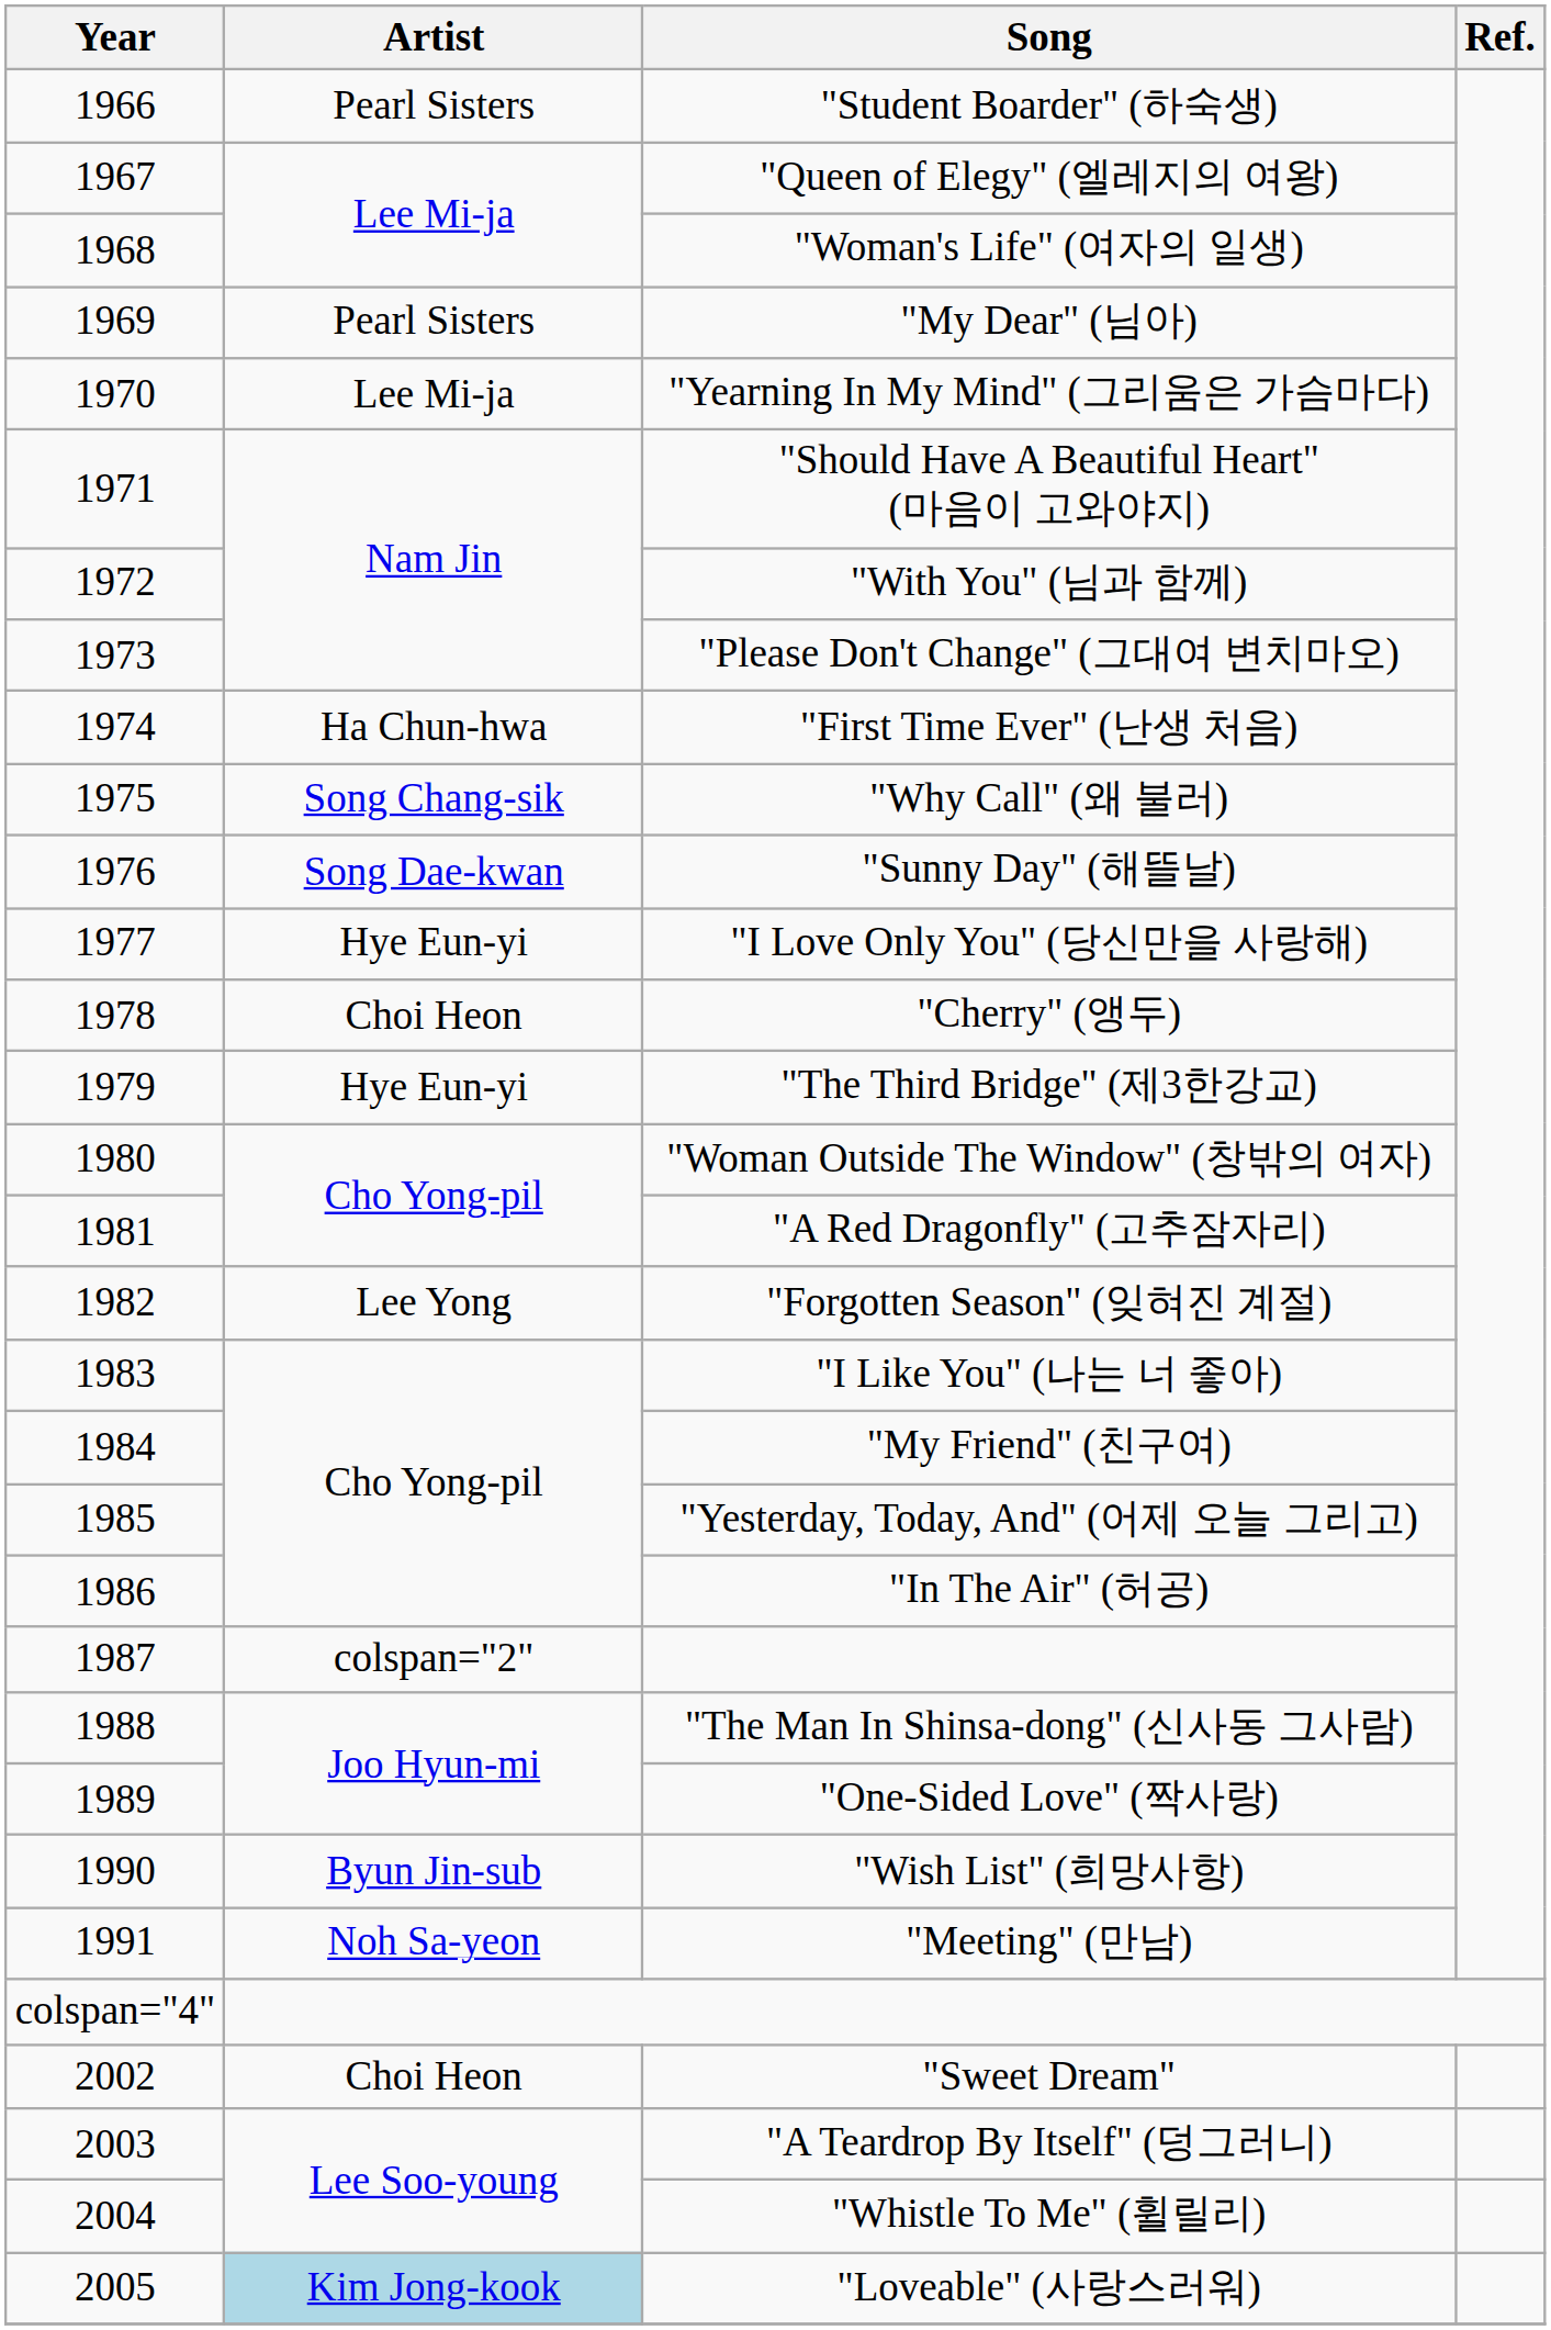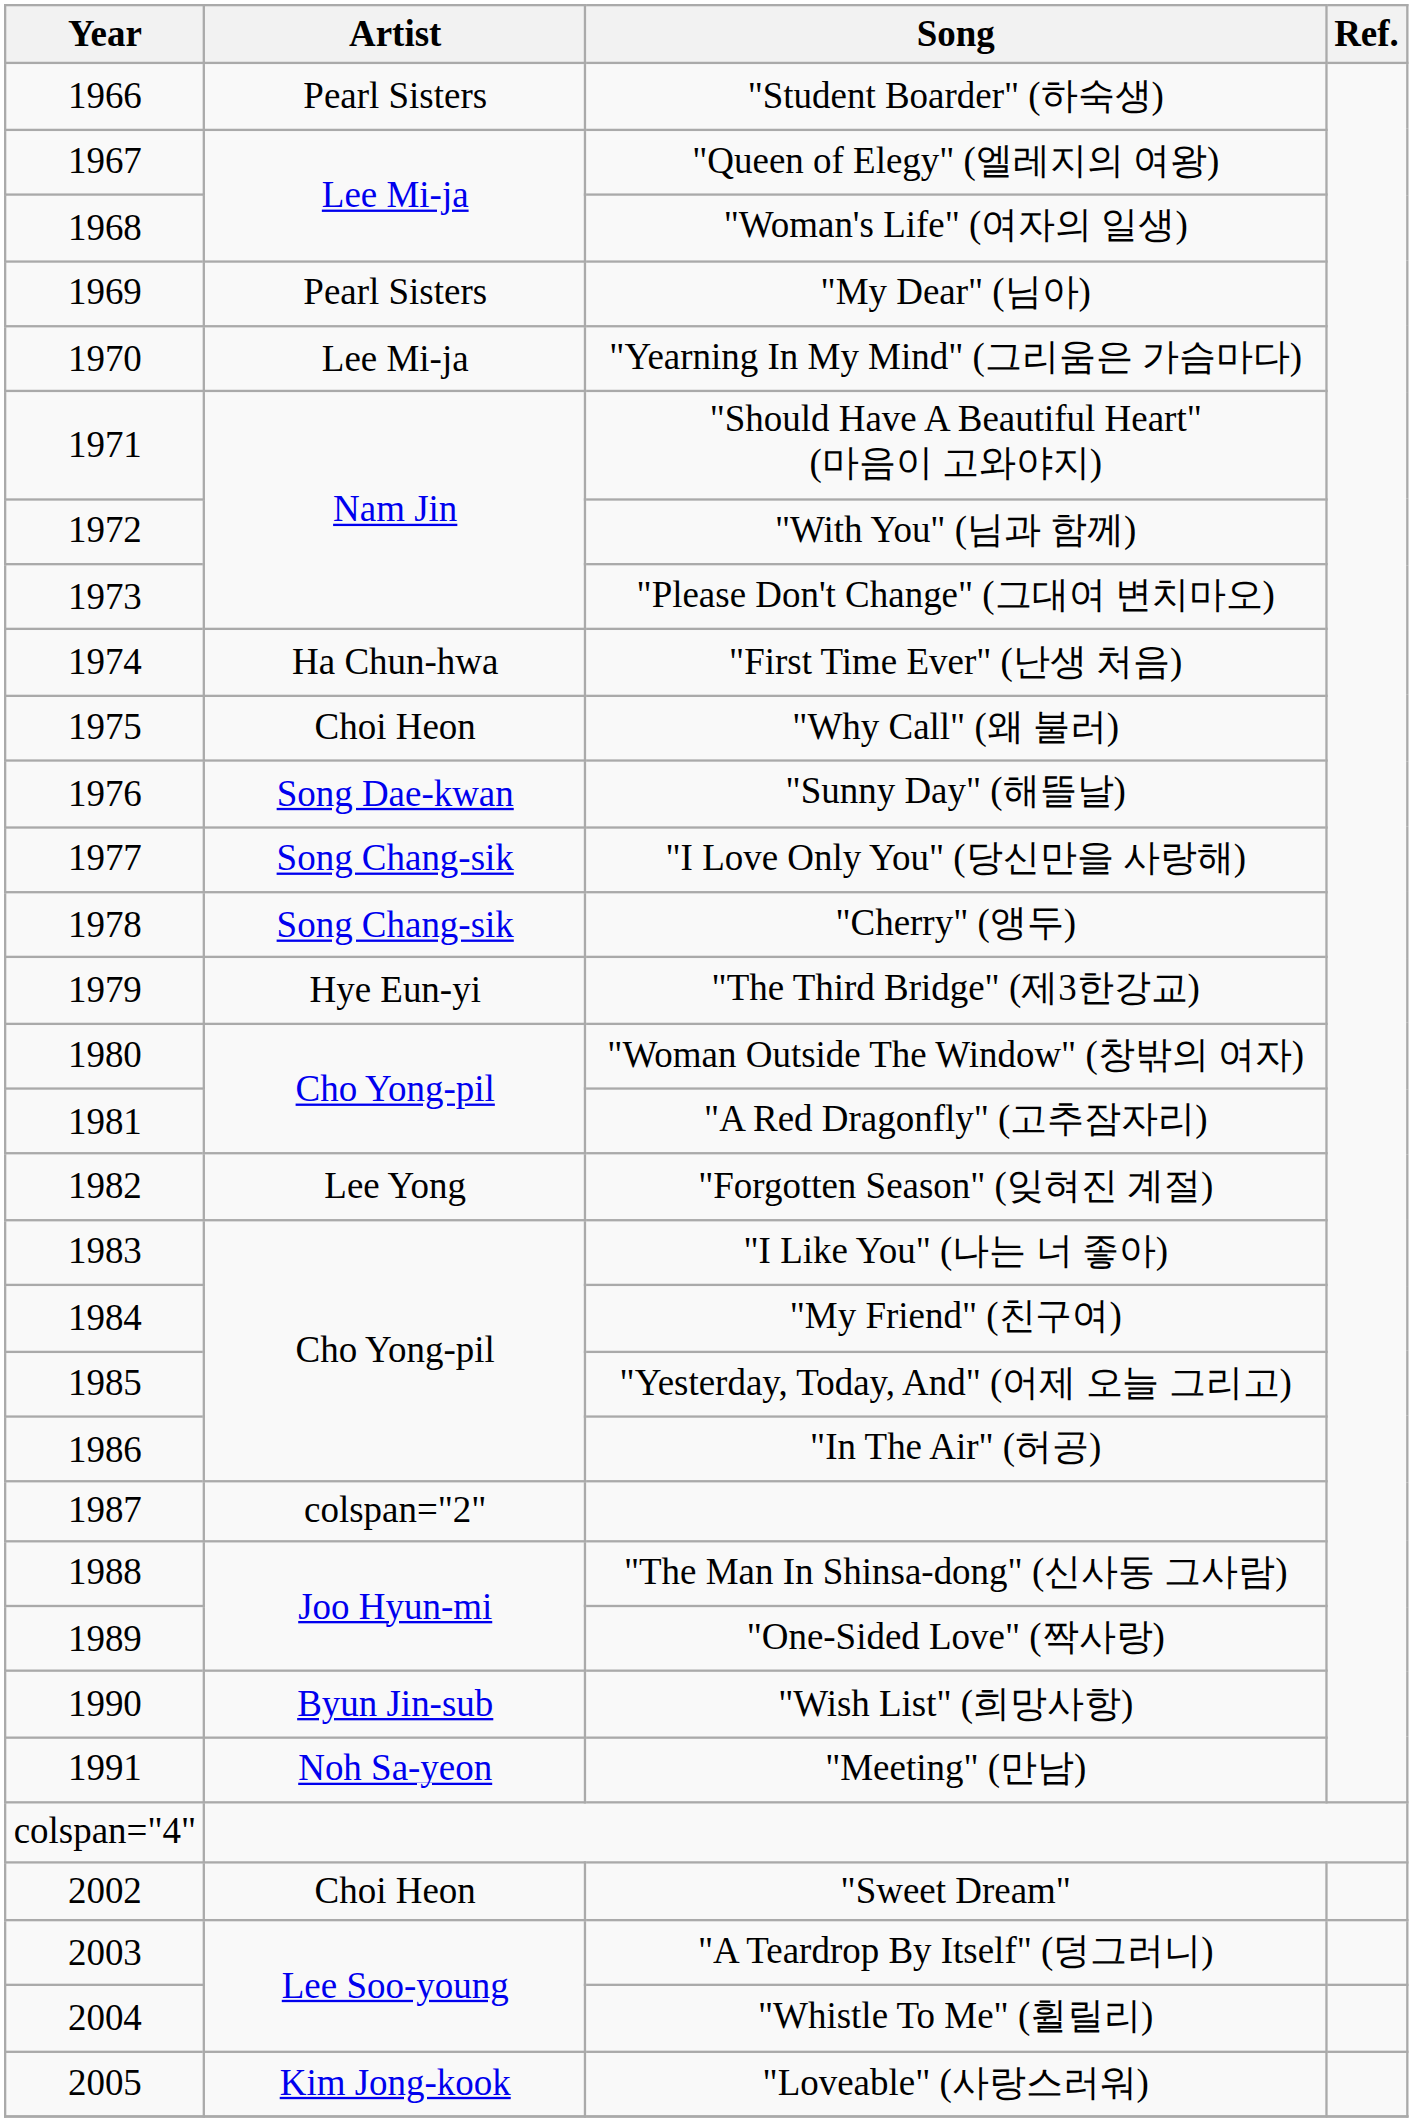"Why Call" (왜 불러) | Artist: Song Chang-sik -> Choi Heon
"I Love Only You" (당신만을 사랑해) | Artist: Hye Eun-yi -> Song Chang-sik
"Cherry" (앵두) | Artist: Choi Heon -> Song Chang-sik
"Loveable" (사랑스러워) | Artist: lightblue background -> no background
